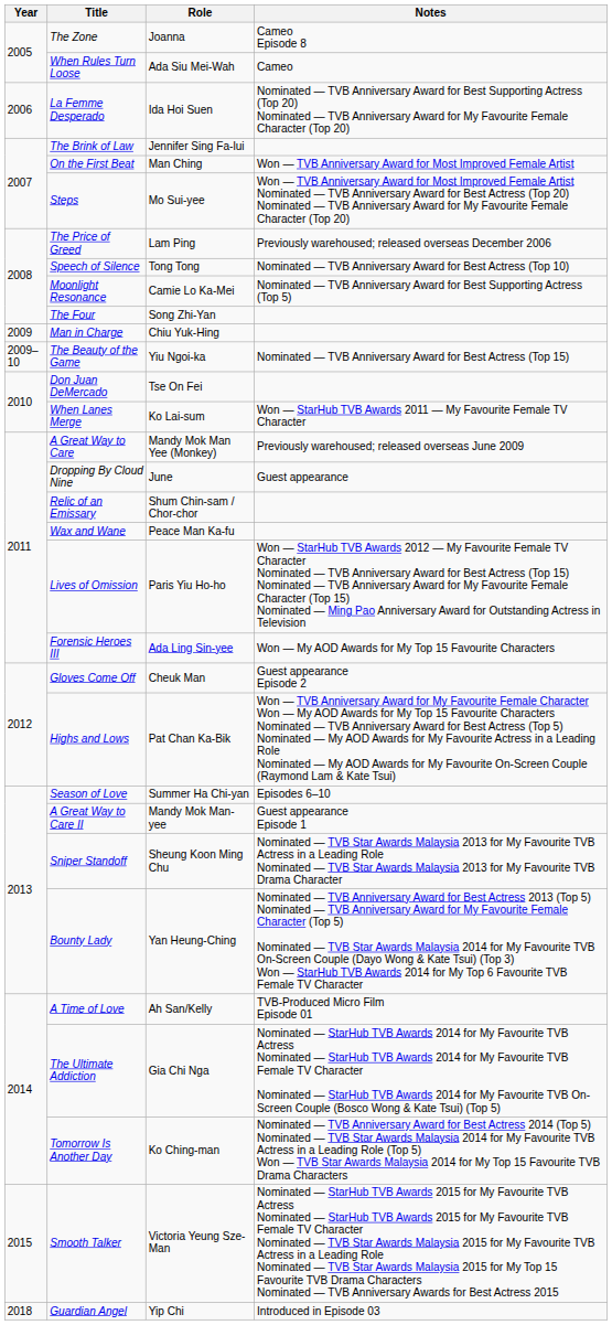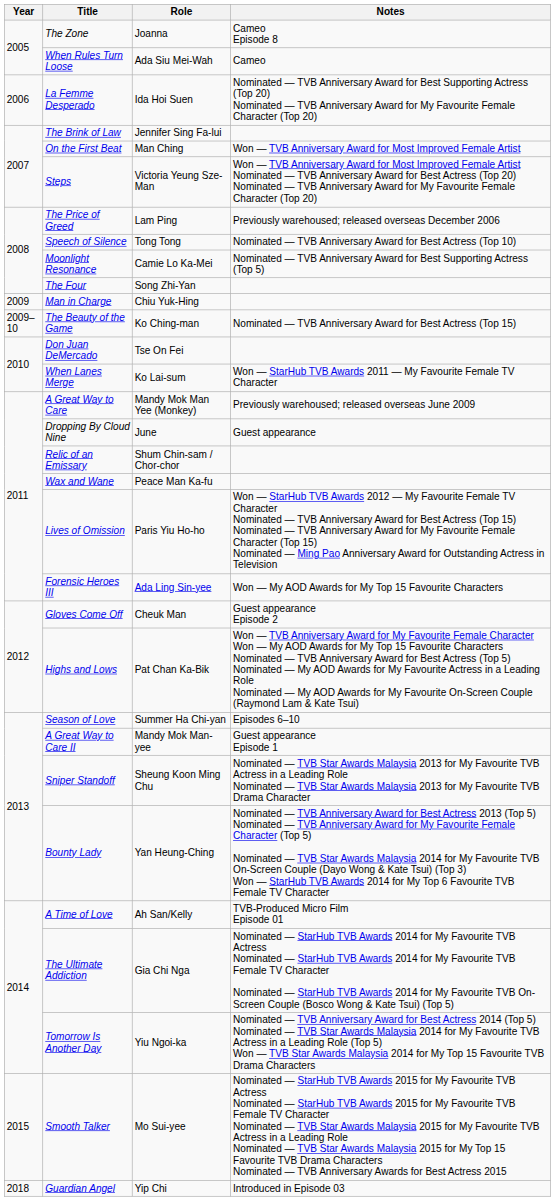Steps | Role: Mo Sui-yee -> Victoria Yeung Sze-Man
The Beauty of the Game | Role: Yiu Ngoi-ka -> Ko Ching-man
Tomorrow Is Another Day | Role: Ko Ching-man -> Yiu Ngoi-ka
Smooth Talker | Role: Victoria Yeung Sze-Man -> Mo Sui-yee
